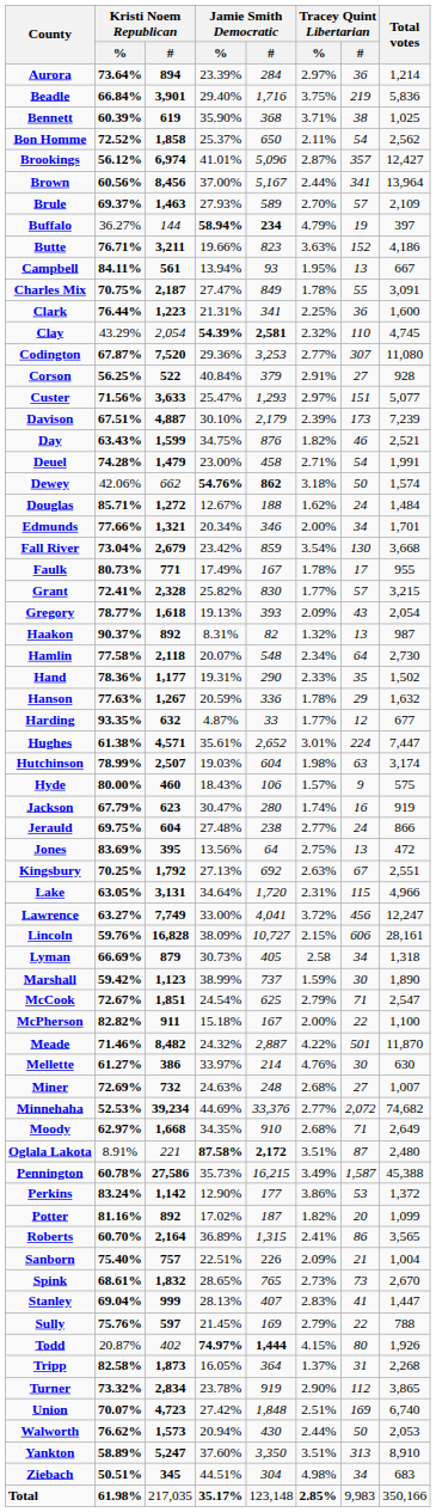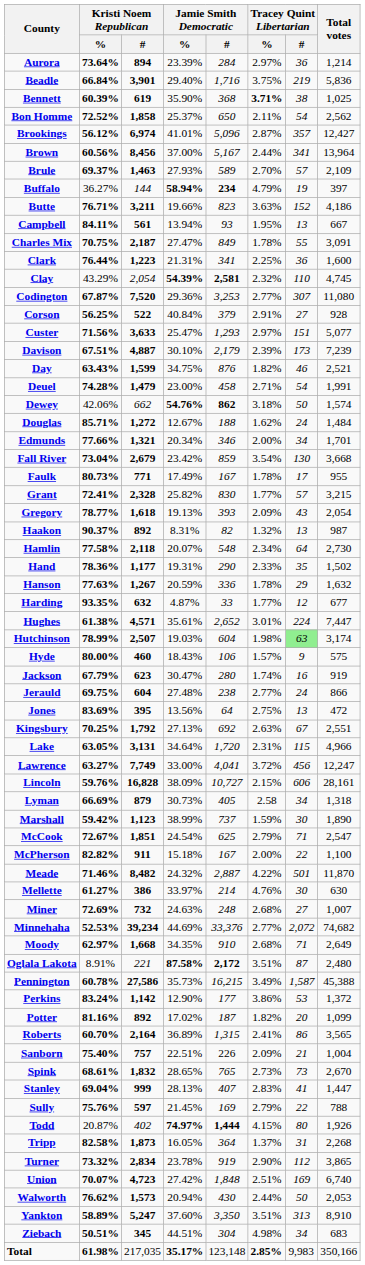Bennett | Tracey Quint Libertarian / %: normal -> bold
Hutchinson | Tracey Quint Libertarian / #: no background -> lightgreen background
